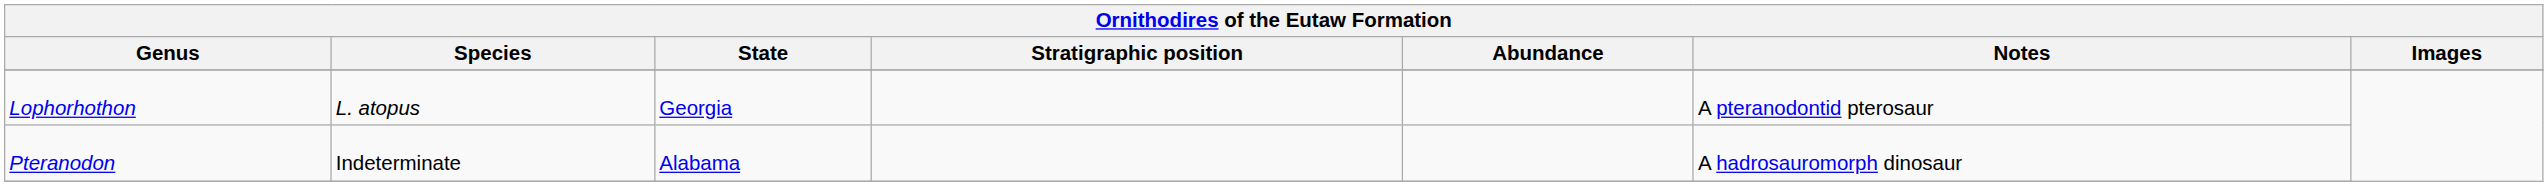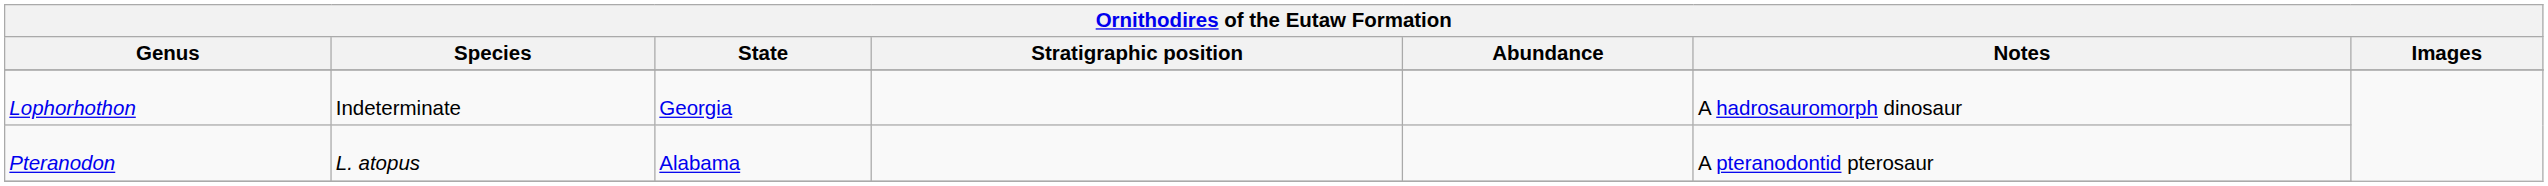Lophorhothon | Species: L. atopus -> Indeterminate
Lophorhothon | Notes: A pteranodontid pterosaur -> A hadrosauromorph dinosaur
Pteranodon | Species: Indeterminate -> L. atopus
Pteranodon | Notes: A hadrosauromorph dinosaur -> A pteranodontid pterosaur
